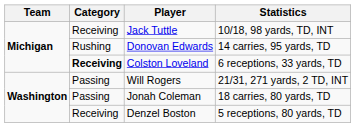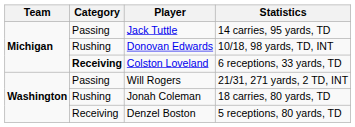Jack Tuttle | Category: Receiving -> Passing
Jack Tuttle | Statistics: 10/18, 98 yards, TD, INT -> 14 carries, 95 yards, TD
Donovan Edwards | Statistics: 14 carries, 95 yards, TD -> 10/18, 98 yards, TD, INT
Jonah Coleman | Category: Passing -> Rushing
